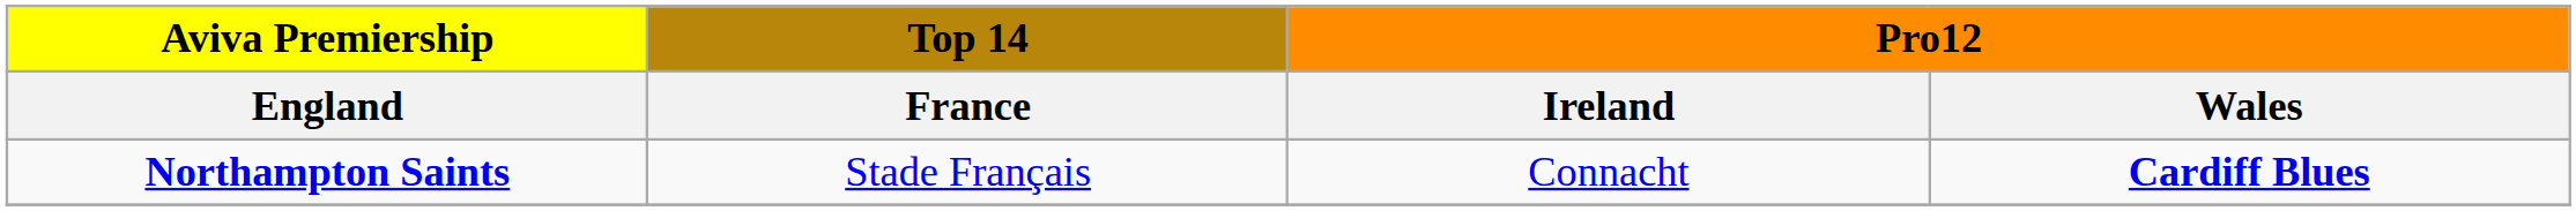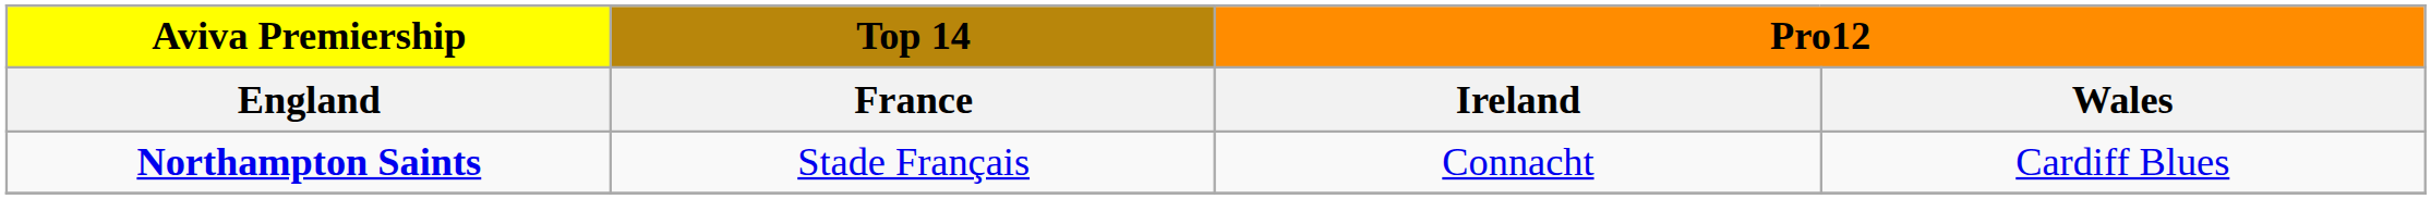Northampton Saints | Pro12 / Wales: bold -> normal
